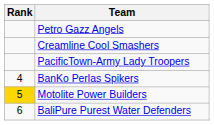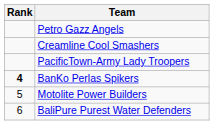BanKo Perlas Spikers | Rank: normal -> bold
Motolite Power Builders | Rank: gold background -> no background
